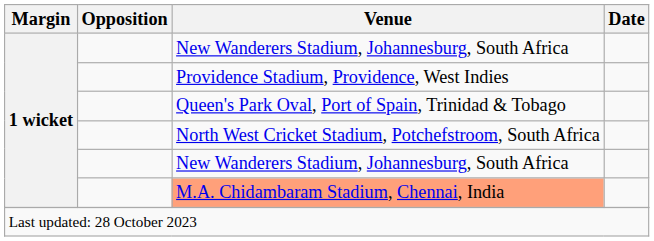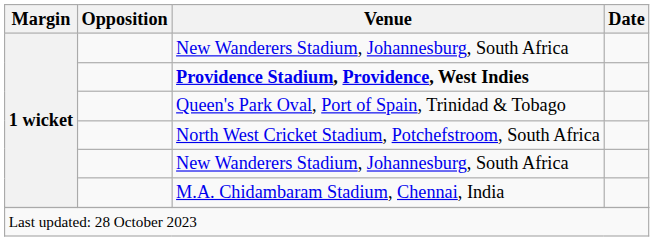Providence Stadium, Providence, West Indies | Venue: normal -> bold
M.A. Chidambaram Stadium, Chennai, India | Venue: lightsalmon background -> no background
